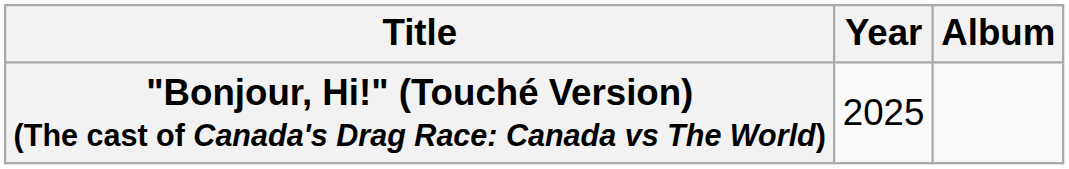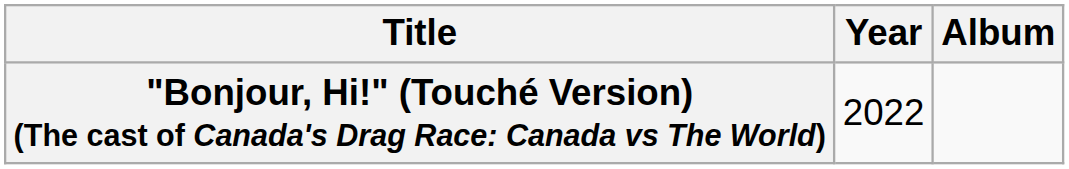row 2 | Year: 2025 -> 2022
